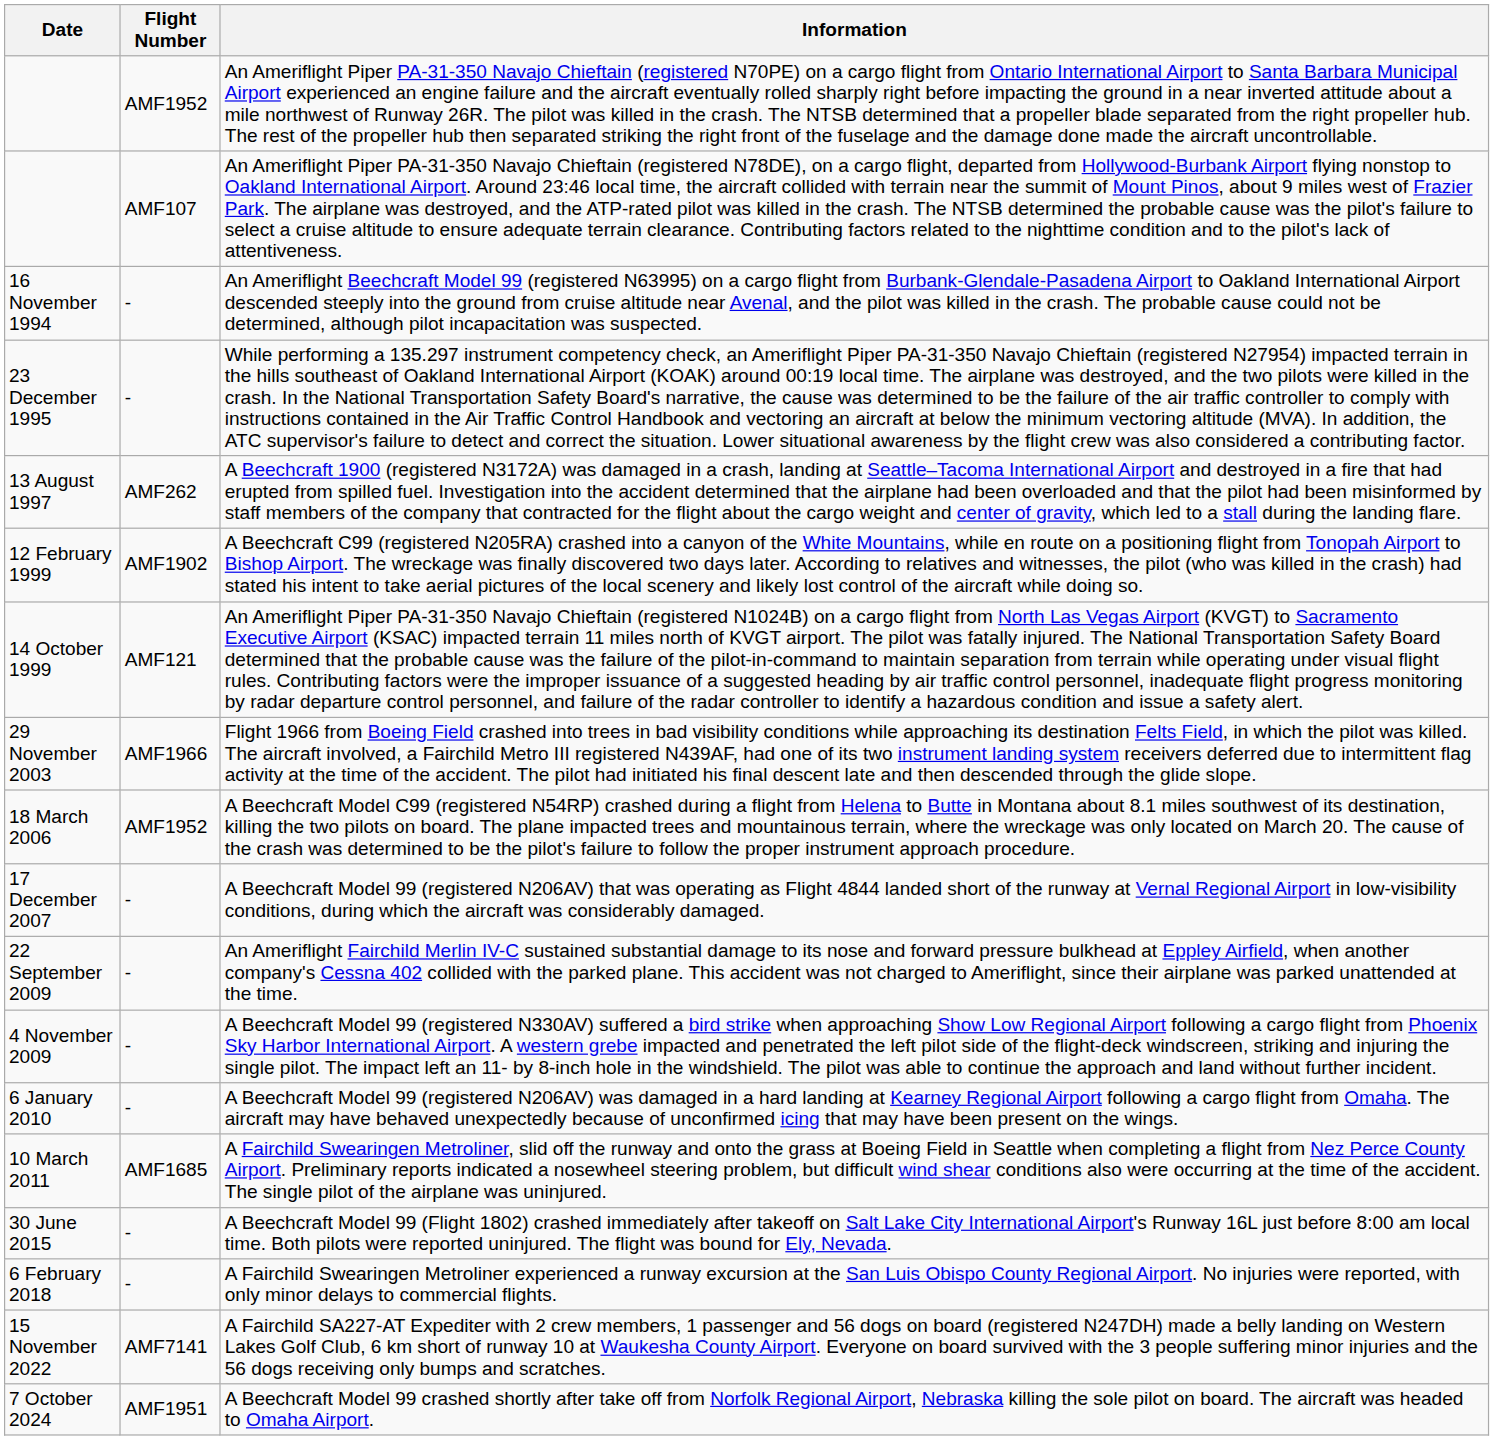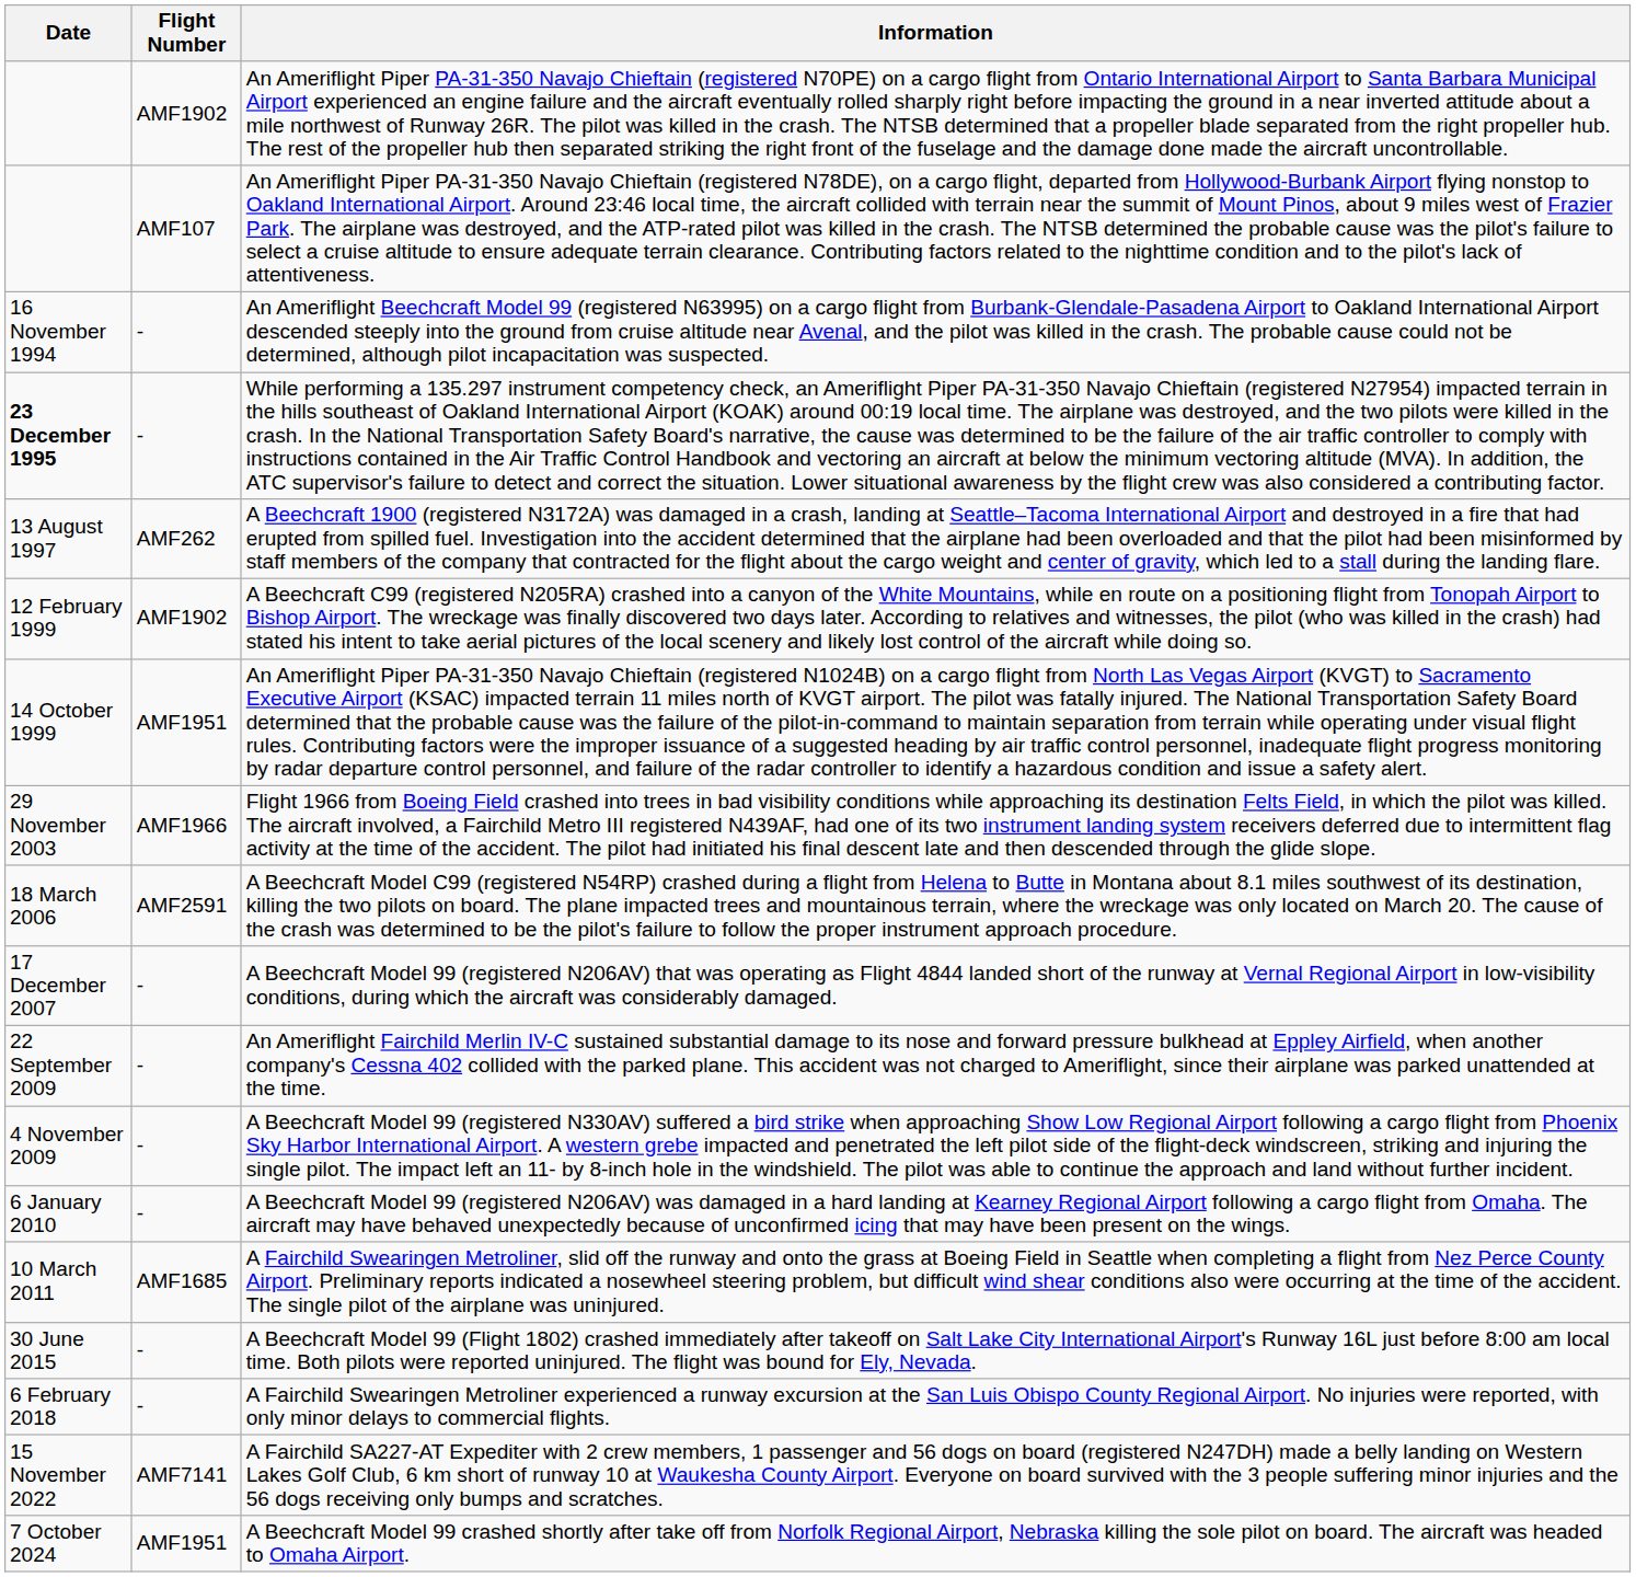row 2 | Flight Number: AMF1952 -> AMF1902
row 5 | Date: normal -> bold
row 8 | Flight Number: AMF121 -> AMF1951
row 10 | Flight Number: AMF1952 -> AMF2591
